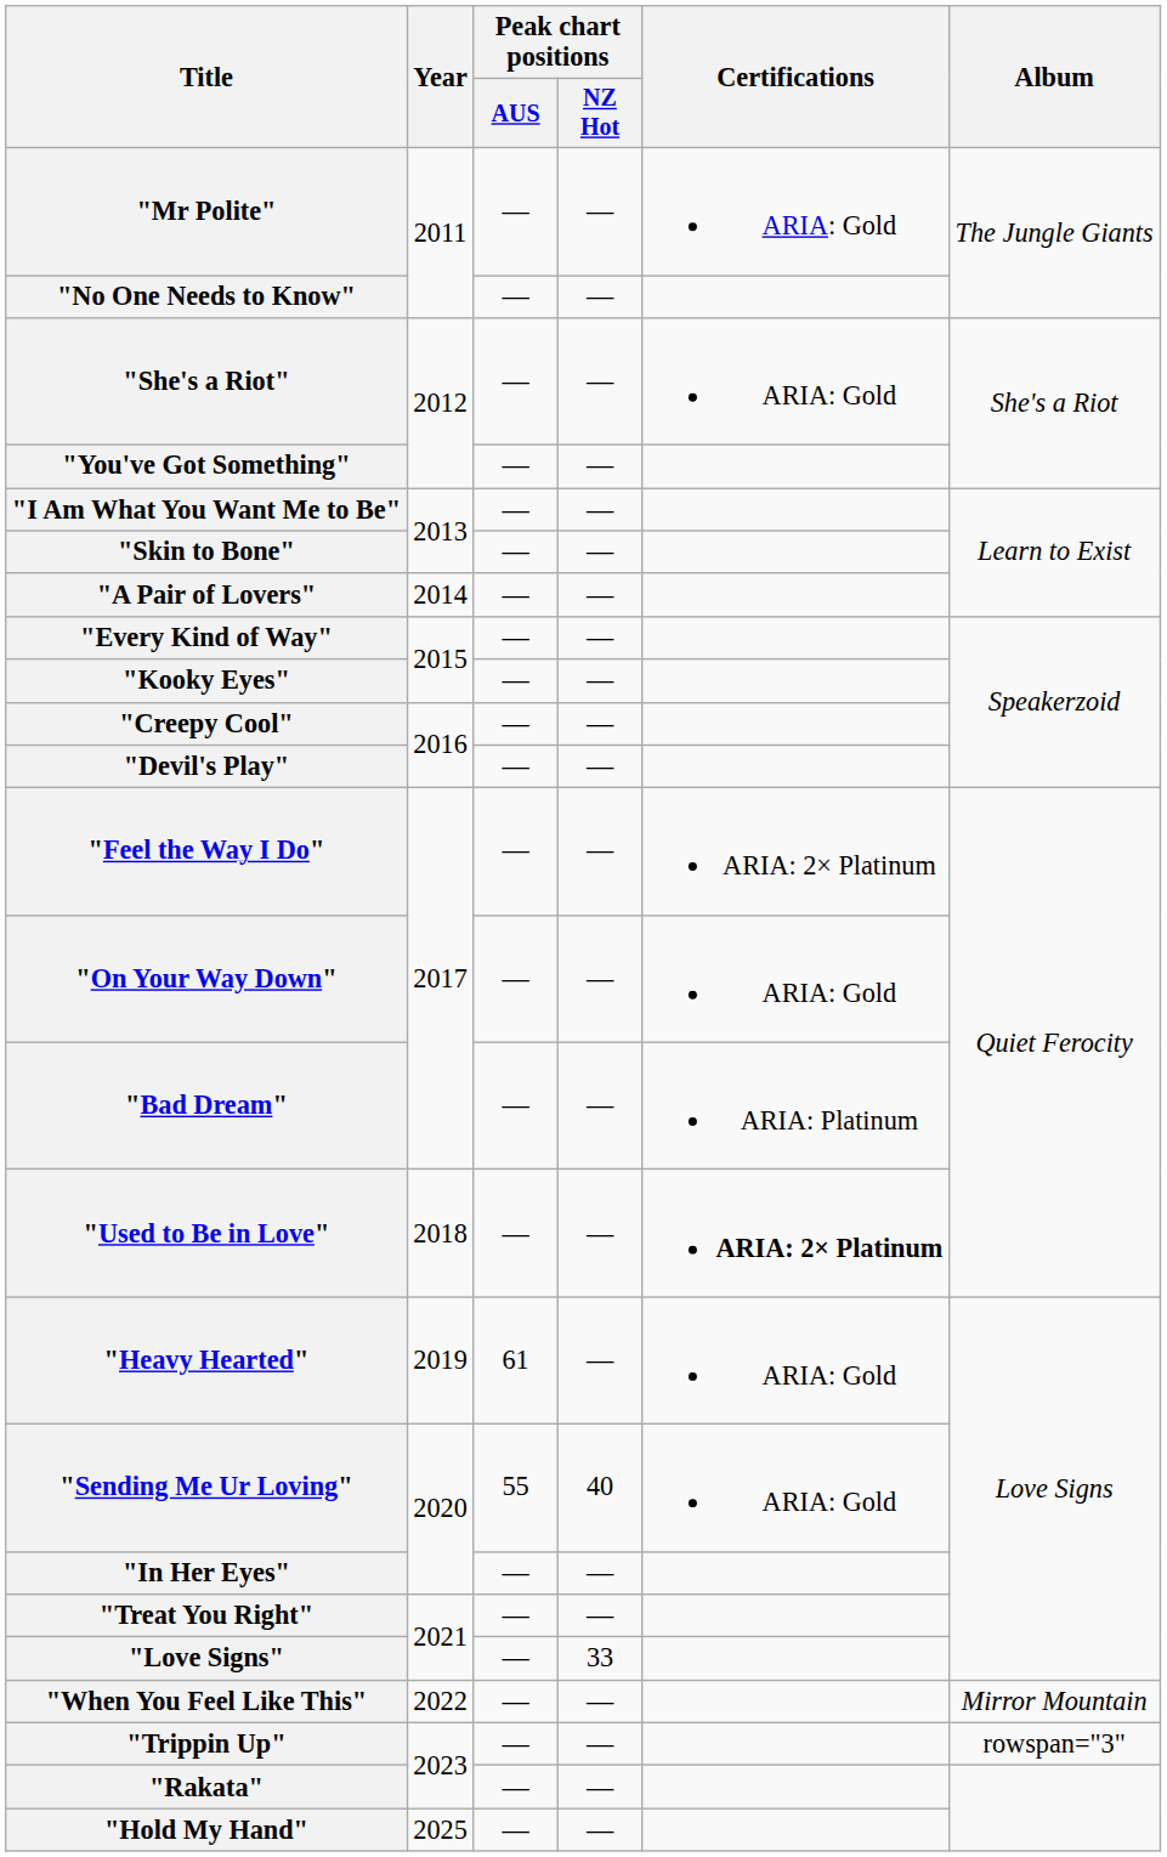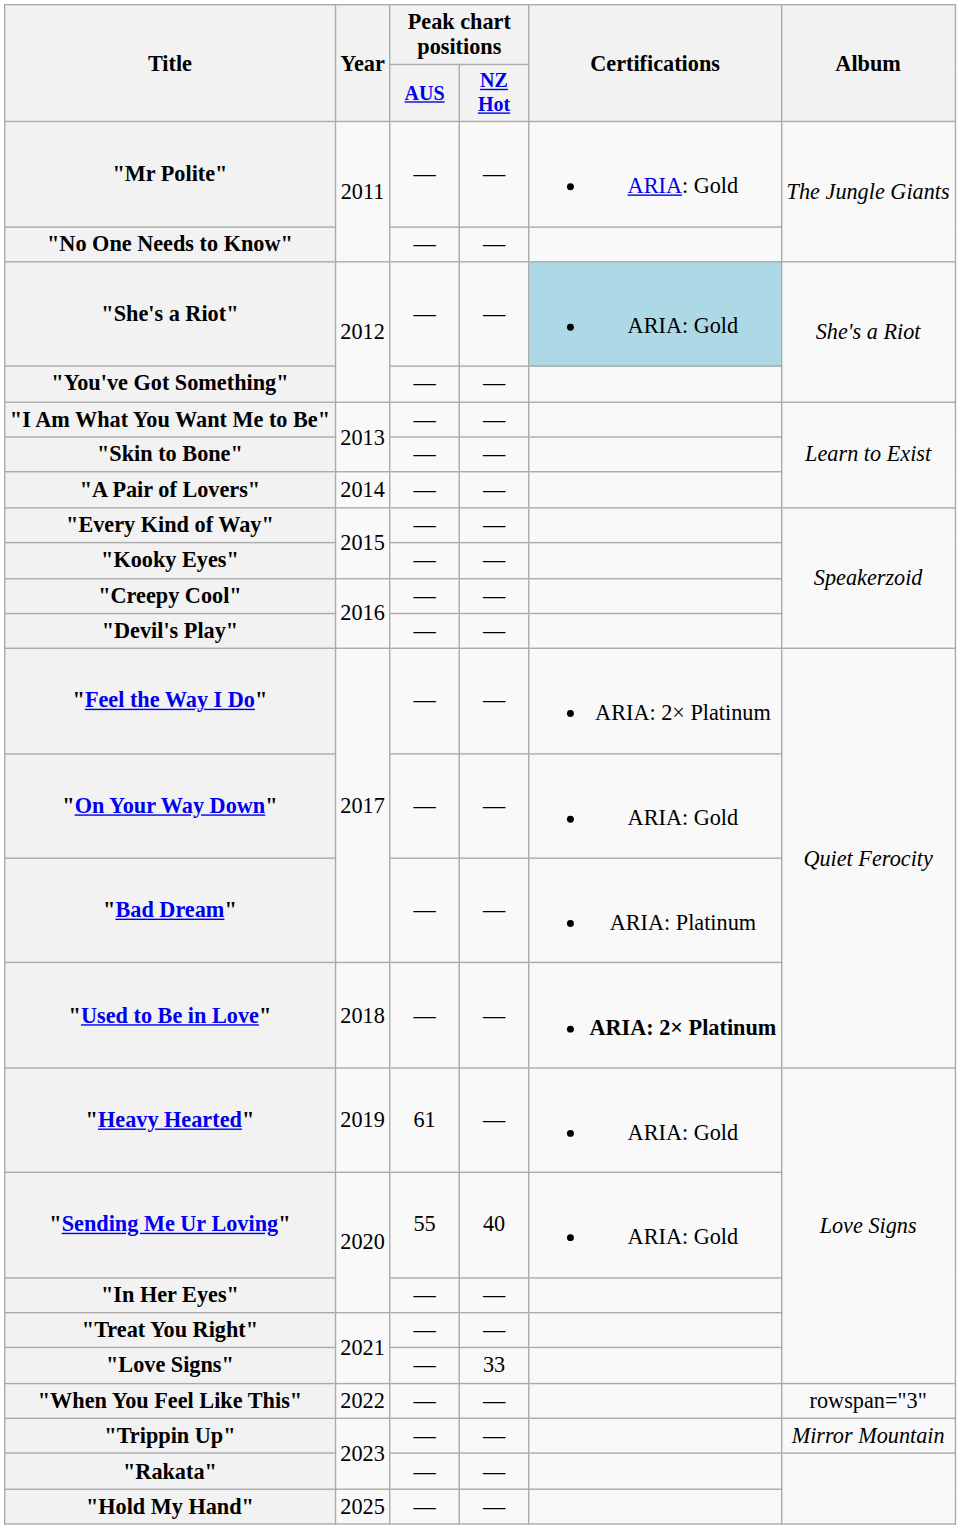"She's a Riot" | Certifications: no background -> lightblue background
"When You Feel Like This" | Album: Mirror Mountain -> rowspan="3"
"Trippin Up" | Album: rowspan="3" -> Mirror Mountain
